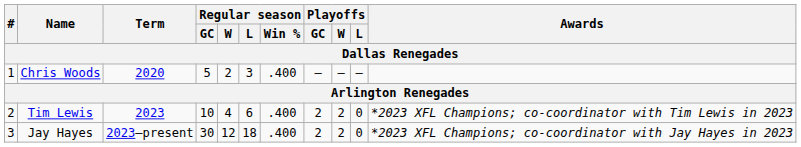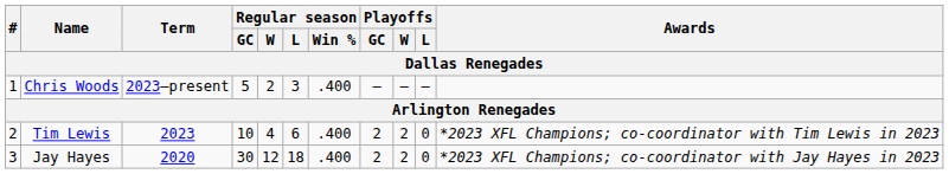Chris Woods | Term: 2020 -> 2023–present
Jay Hayes | Term: 2023–present -> 2020
